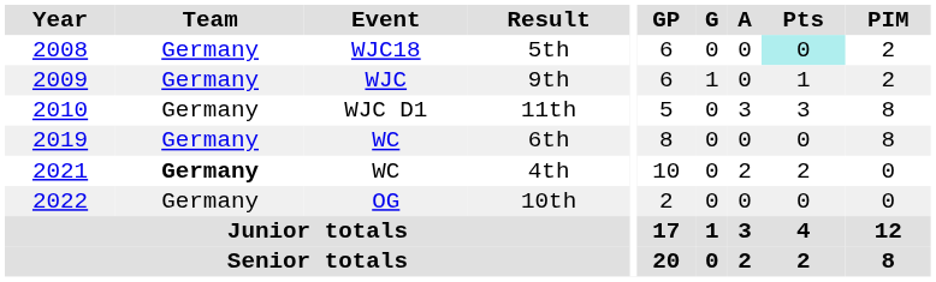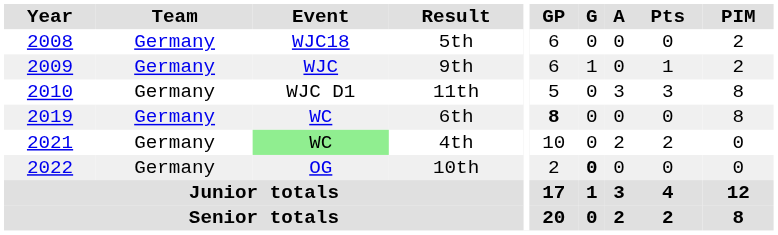5th | Pts: paleturquoise background -> no background
6th | GP: normal -> bold
4th | Team: bold -> normal
4th | Event: no background -> lightgreen background
10th | G: normal -> bold
